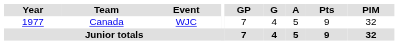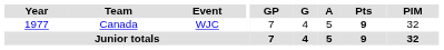Canada | Pts: normal -> bold
